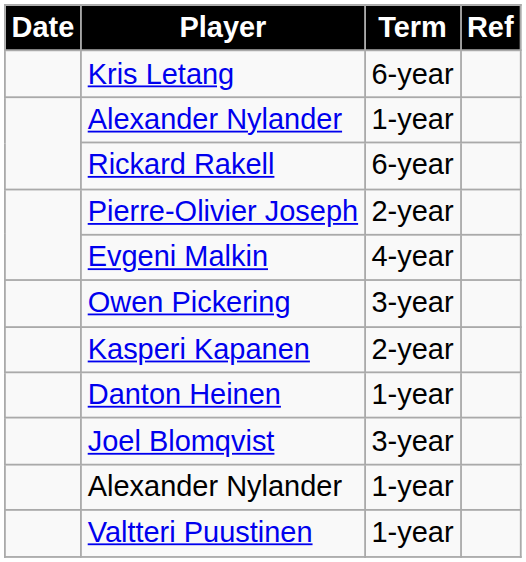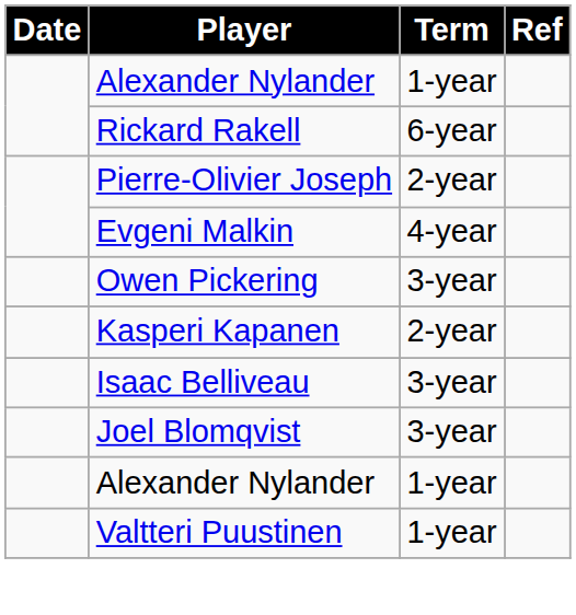- row: Kris Letang | 6-year
- row: Danton Heinen | 1-year
+ row: Isaac Belliveau | 3-year
